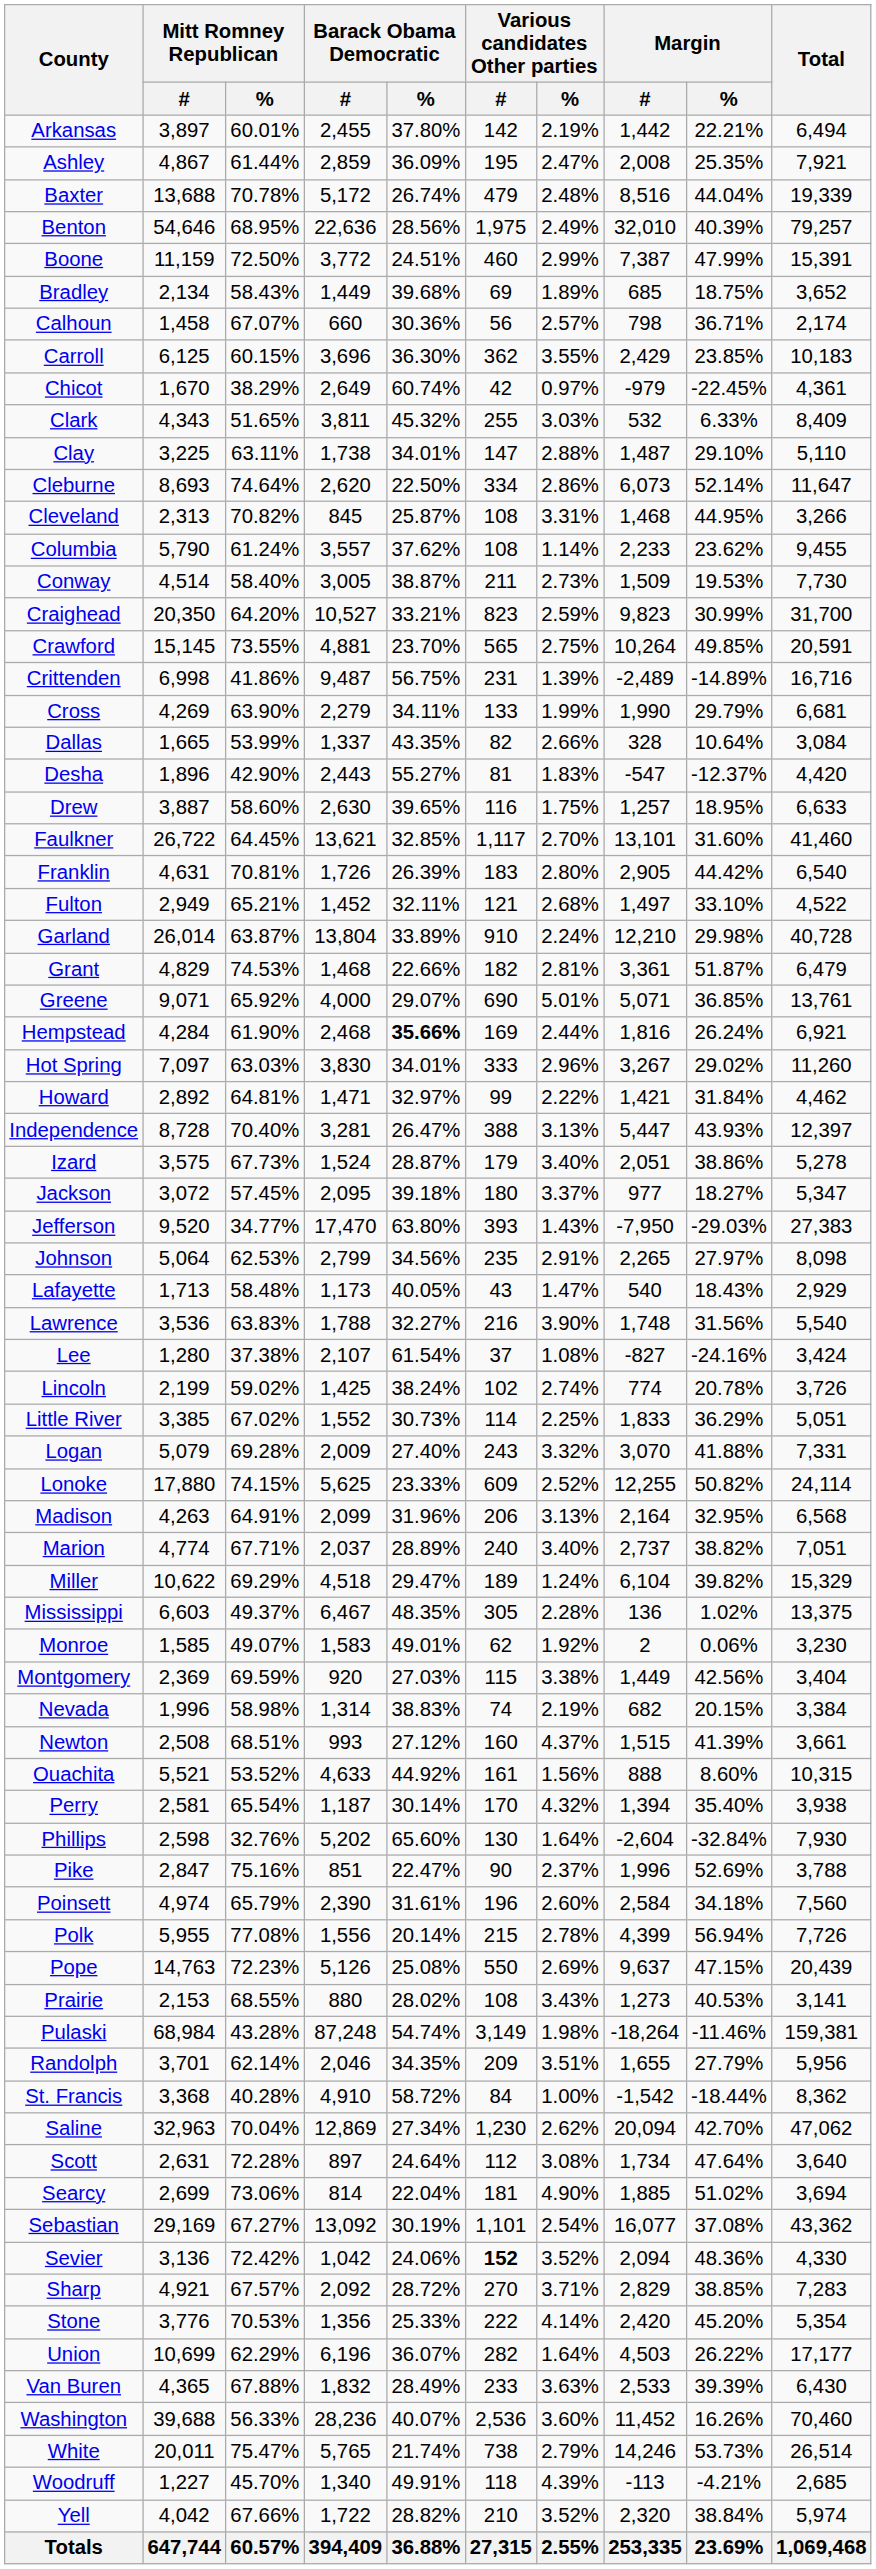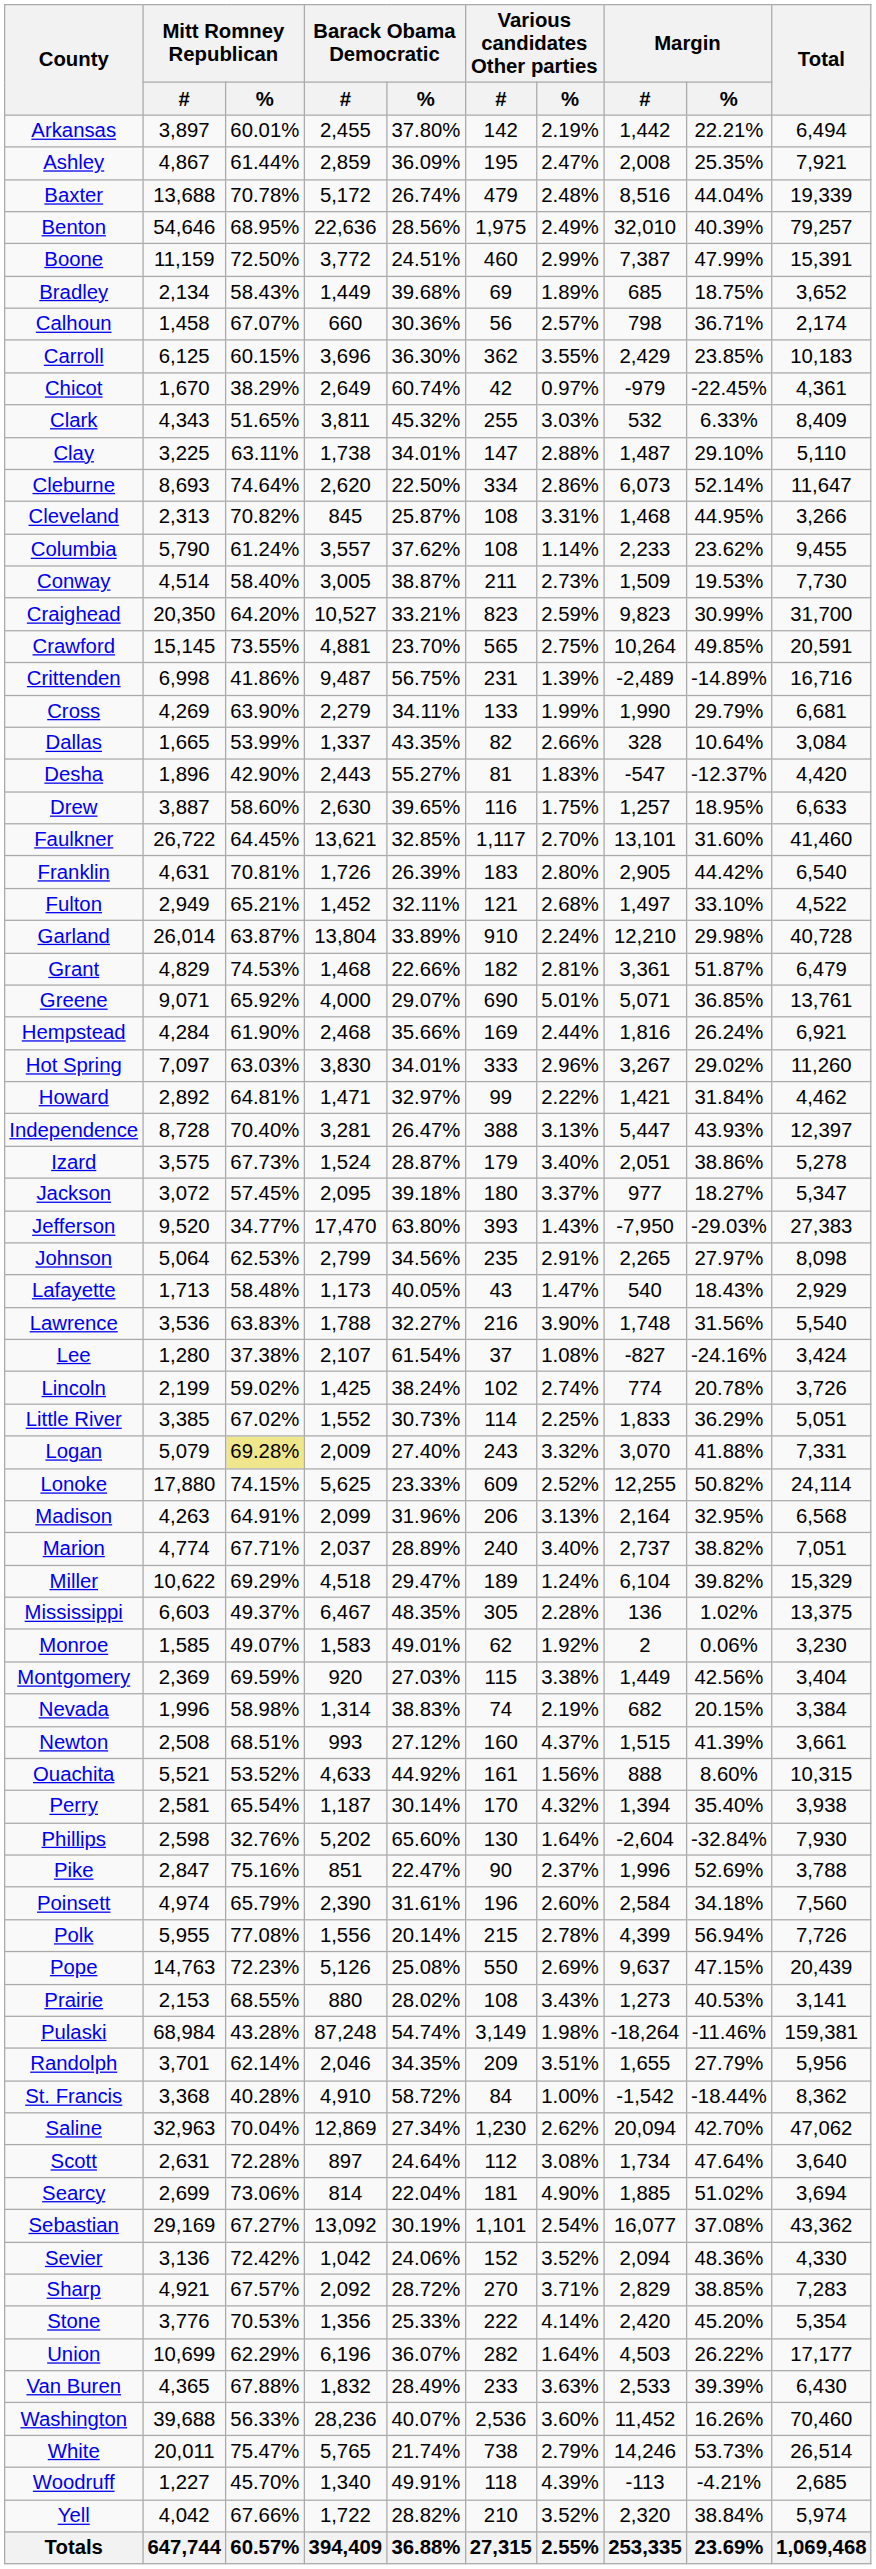Hempstead | Barack Obama Democratic / %: bold -> normal
Logan | Mitt Romney Republican / %: no background -> khaki background
Sevier | Various candidates Other parties / #: bold -> normal
